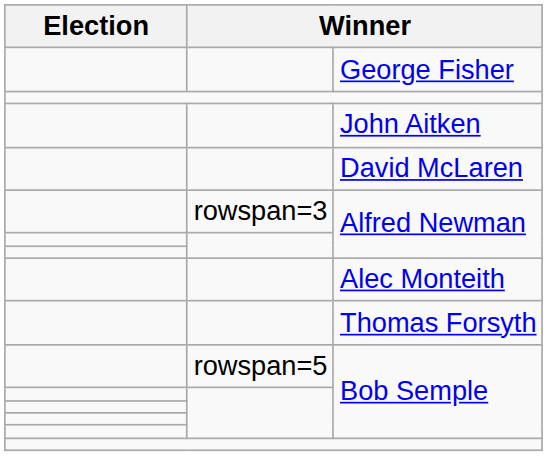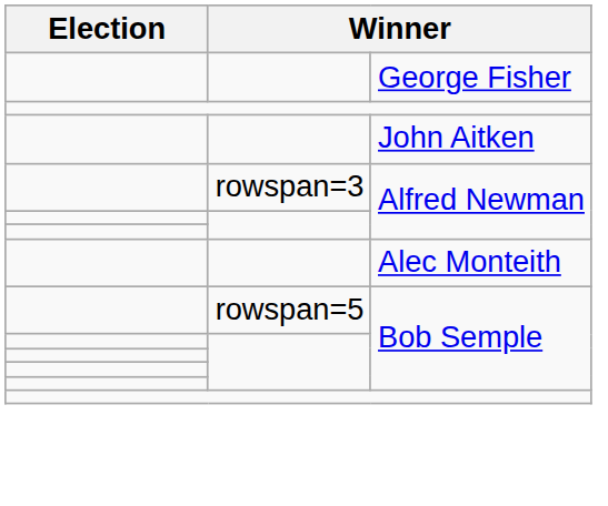- row: David McLaren
- row: Thomas Forsyth
